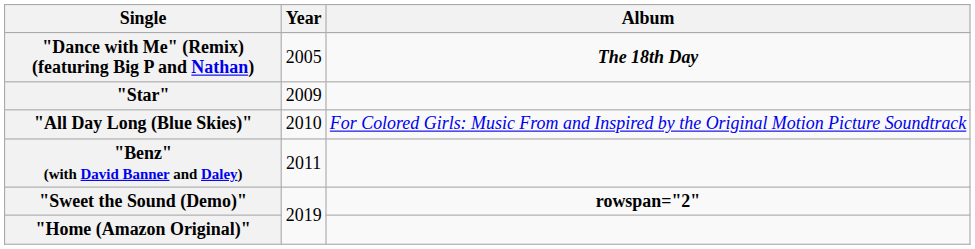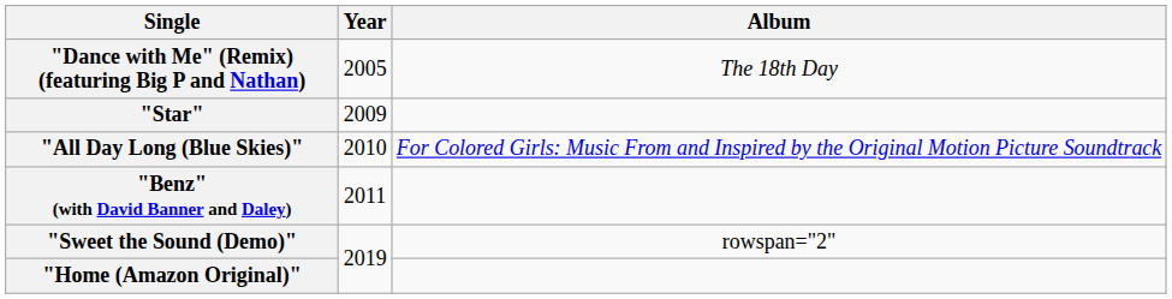"Dance with Me" (Remix) (featuring Big P and Nathan) | Album: bold -> normal
"Sweet the Sound (Demo)" | Album: bold -> normal
